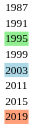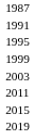1995 | column 1: lightgreen background -> no background
2003 | column 1: lightblue background -> no background
2019 | column 1: lightsalmon background -> no background
